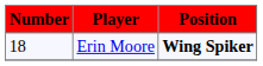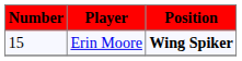Erin Moore | Number: 18 -> 15
